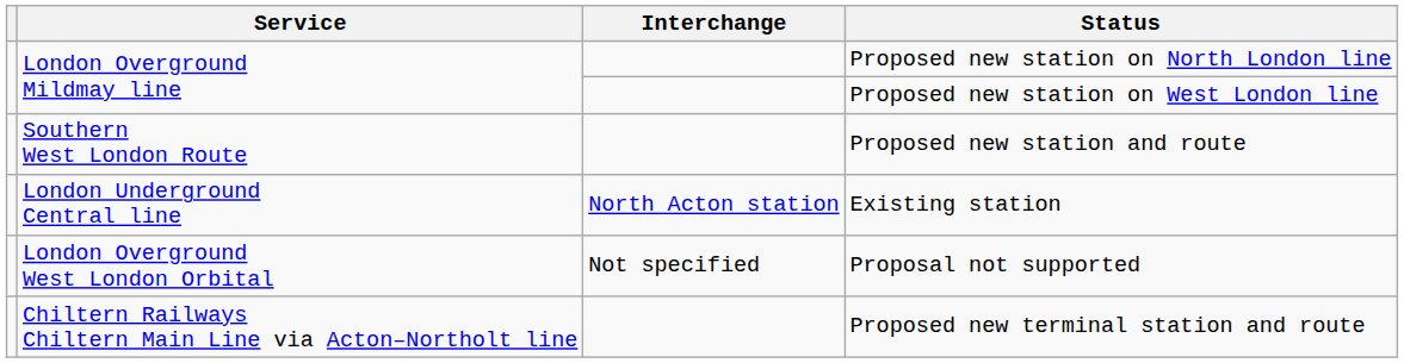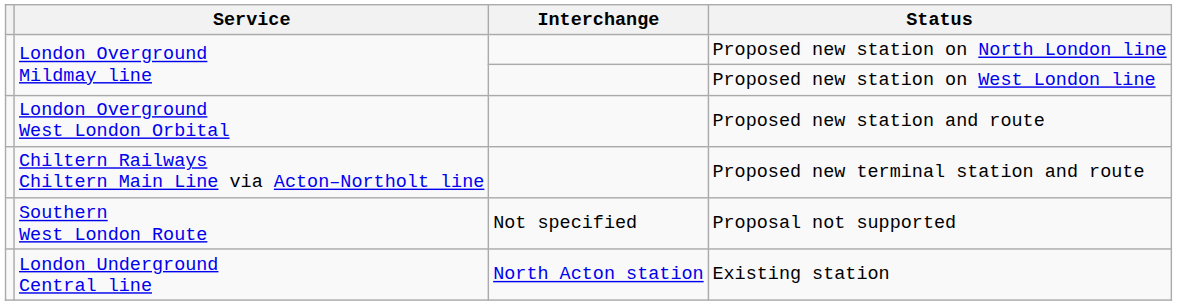Proposed new station and route | Service: Southern West London Route -> London Overground West London Orbital
rows swapped: Proposed new terminal station and route <-> Existing station
Proposal not supported | Service: London Overground West London Orbital -> Southern West London Route
